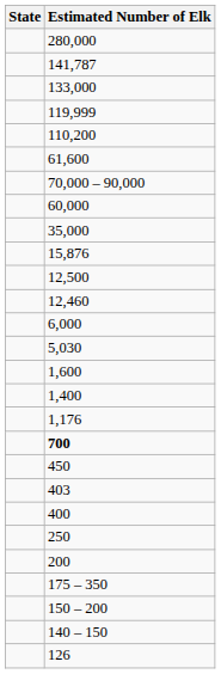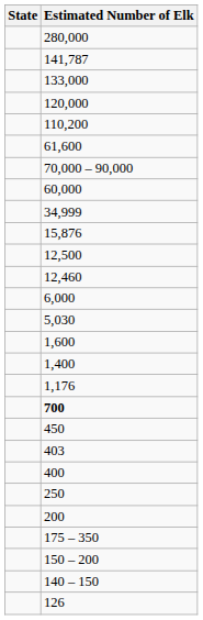row 5 | Estimated Number of Elk: 119,999 -> 120,000
row 10 | Estimated Number of Elk: 35,000 -> 34,999
